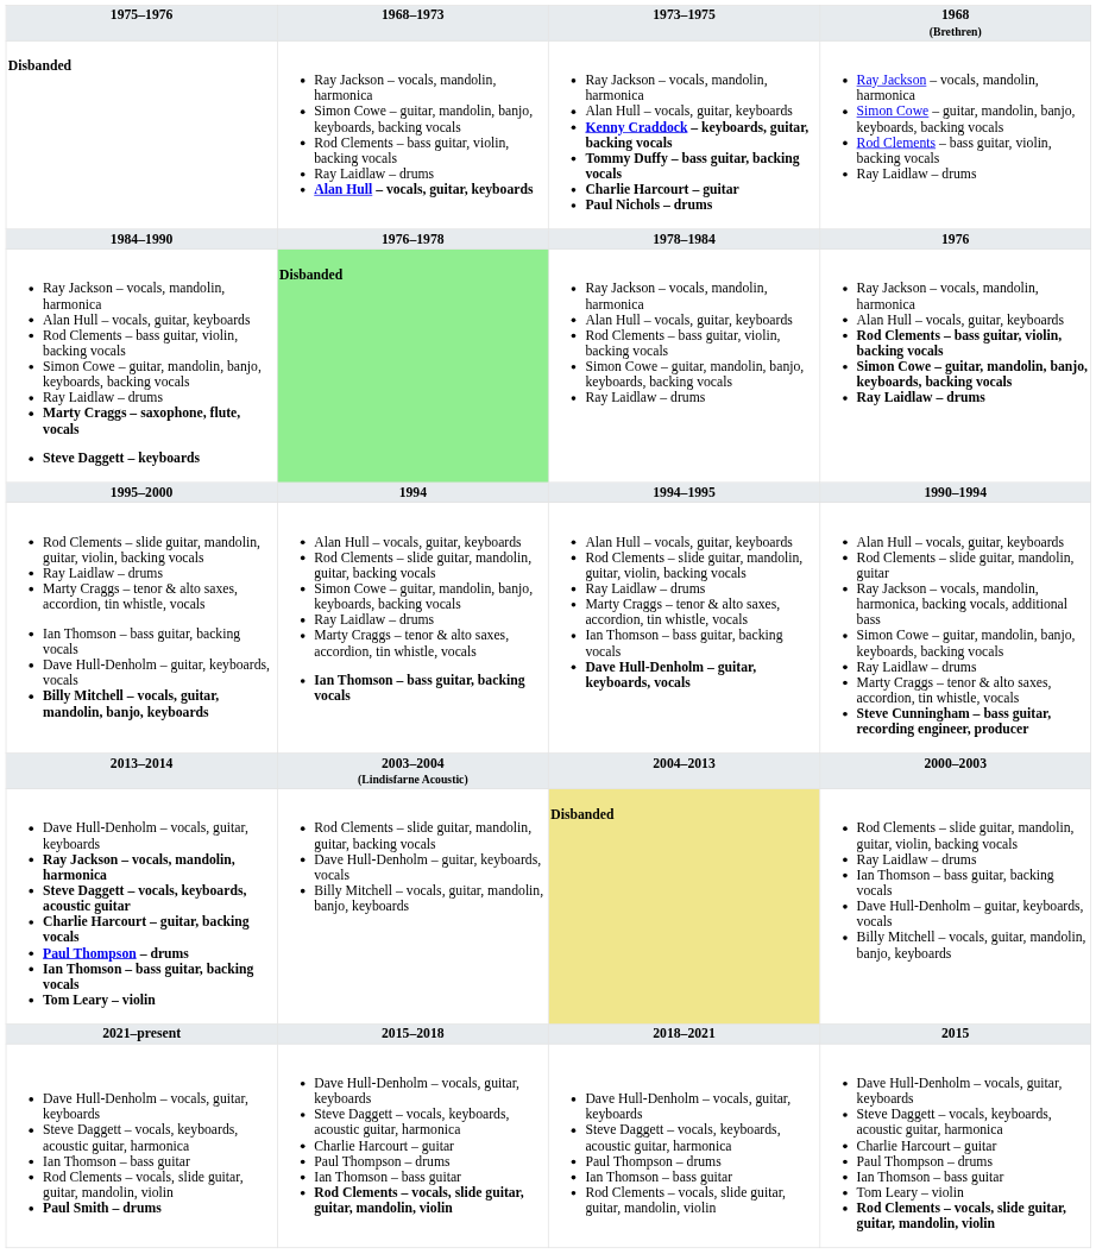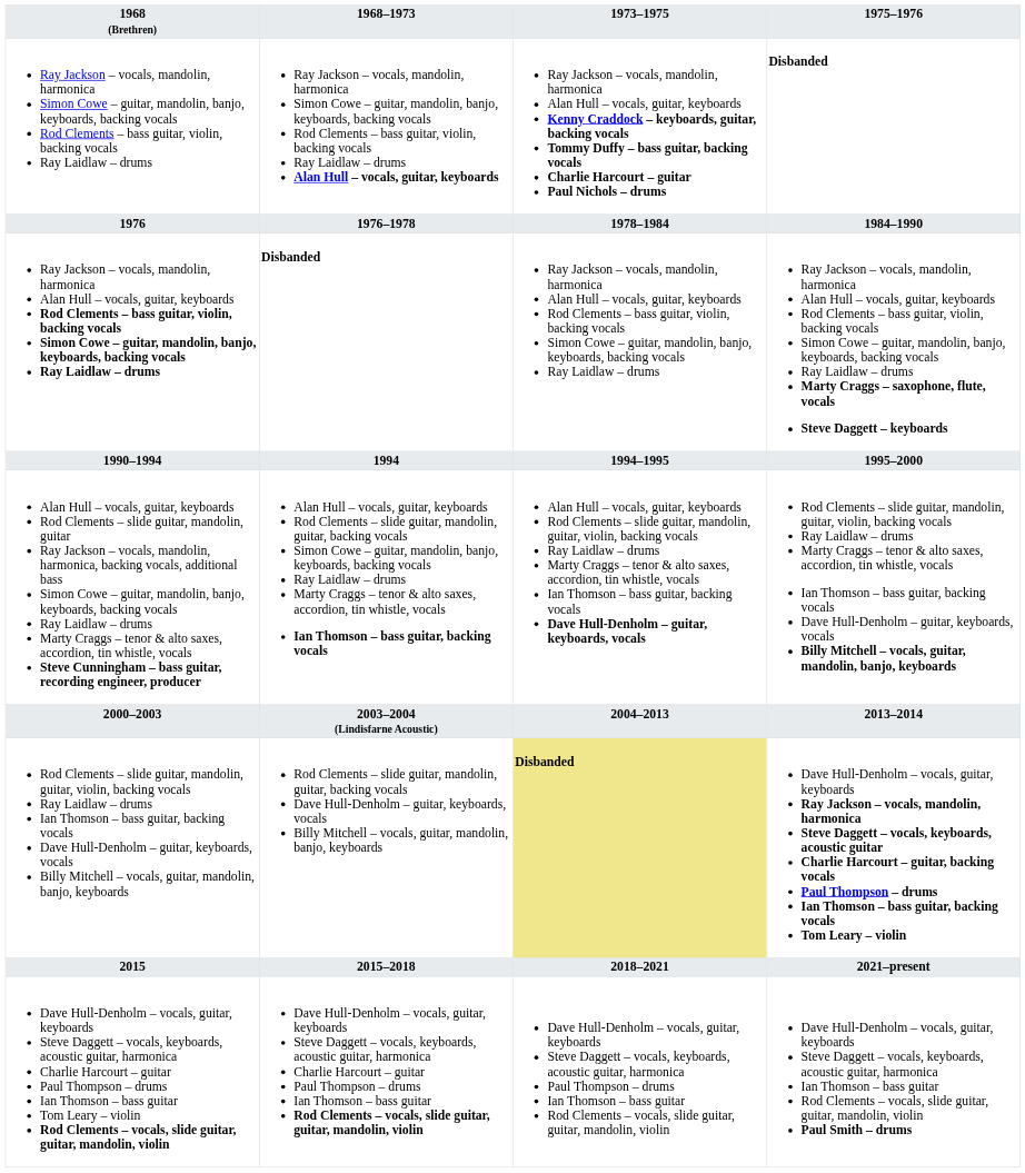columns swapped: 1968 (Brethren) <-> 1975–1976
row 4 | 1968–1973: lightgreen background -> no background
